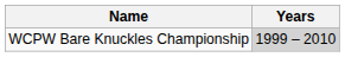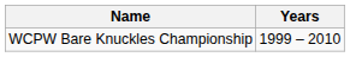WCPW Bare Knuckles Championship | Years: lightgrey background -> no background
